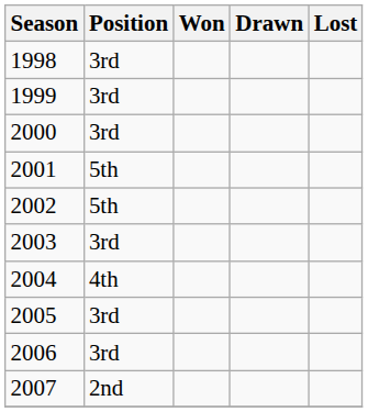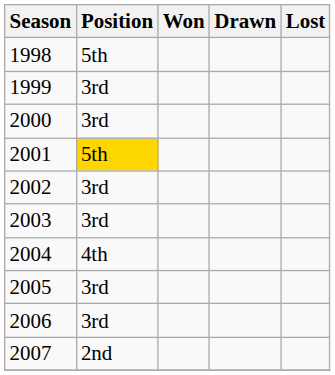1998 | Position: 3rd -> 5th
2001 | Position: no background -> gold background
2002 | Position: 5th -> 3rd
